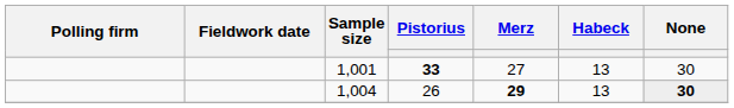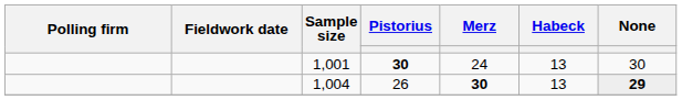1,001 | Pistorius: 33 -> 30
1,001 | Merz: 27 -> 24
1,004 | Merz: 29 -> 30
1,004 | None: 30 -> 29
